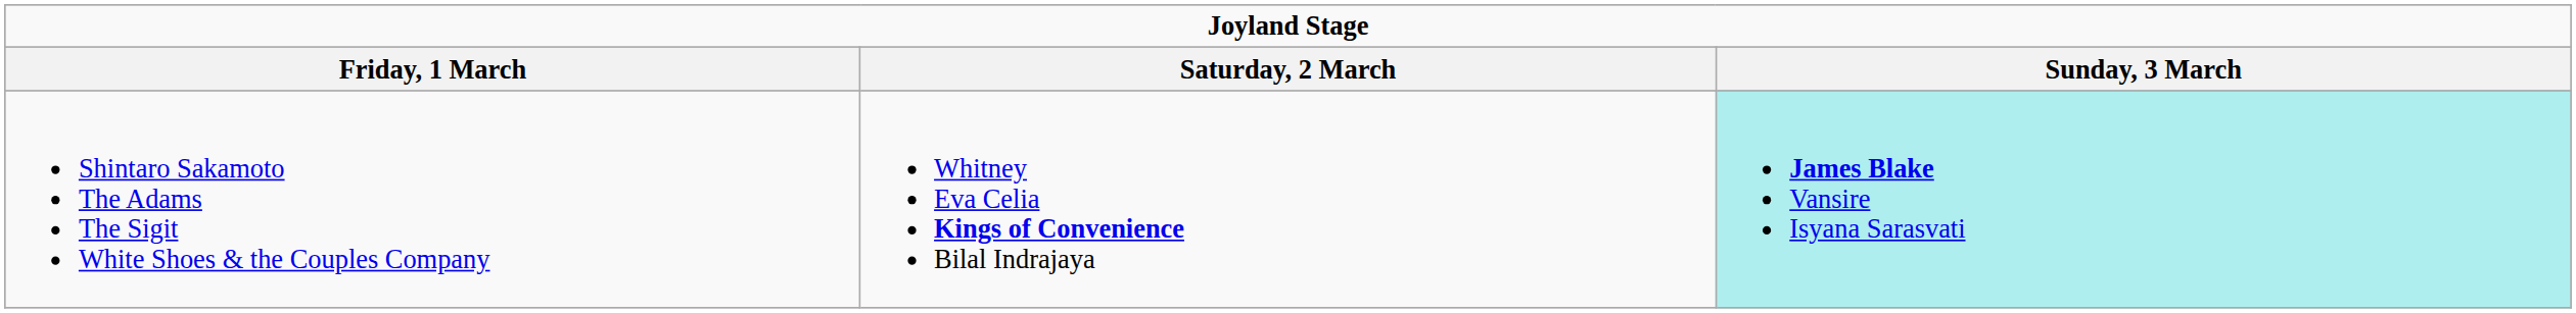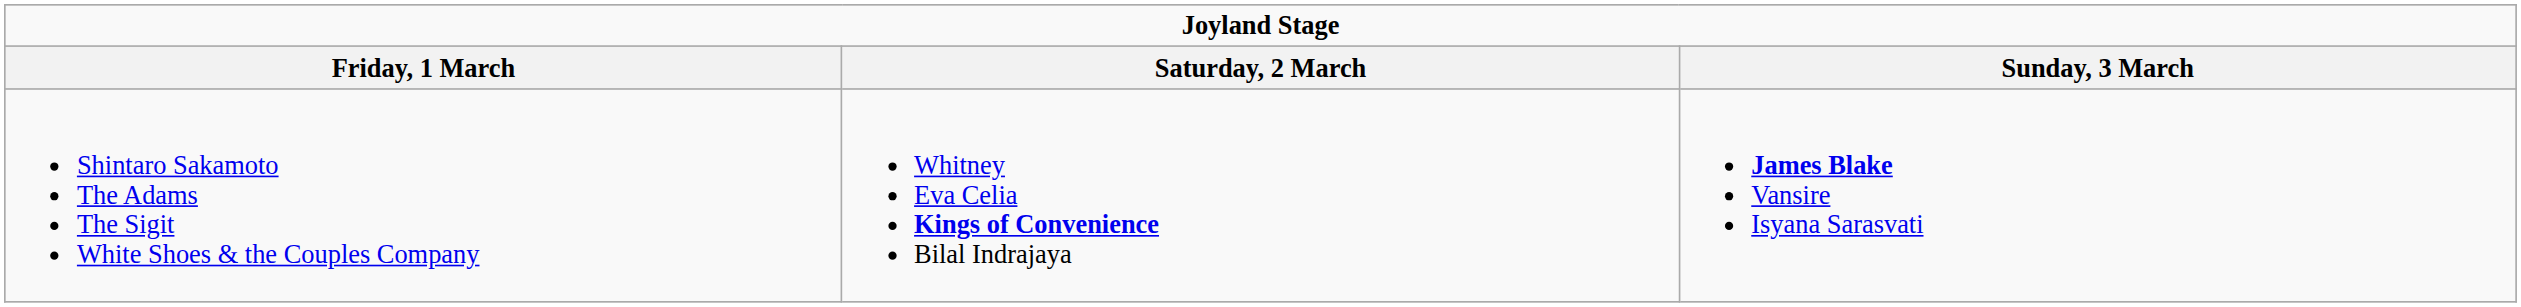row 3 | Sunday, 3 March: paleturquoise background -> no background
